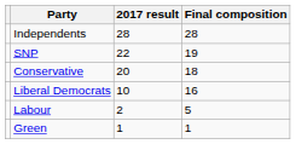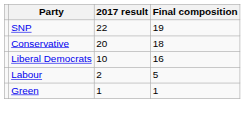- row: Independents | 28 | 28
